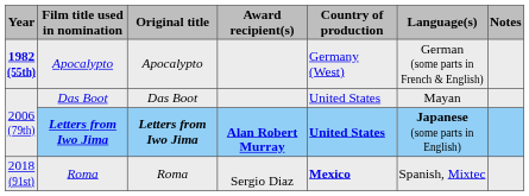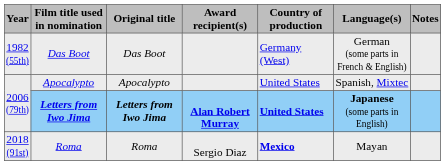row 2 | Year: bold -> normal
row 2 | Film title used in nomination: Apocalypto -> Das Boot
row 2 | Original title: Apocalypto -> Das Boot
row 3 | Film title used in nomination: Das Boot -> Apocalypto
row 3 | Original title: Das Boot -> Apocalypto
row 3 | Language(s): Mayan -> Spanish, Mixtec
row 5 | Language(s): Spanish, Mixtec -> Mayan
